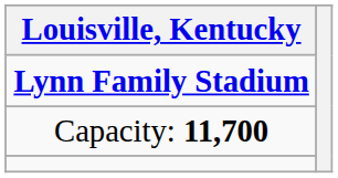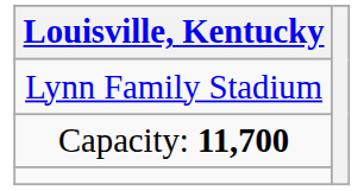Lynn Family Stadium | Louisville, Kentucky: bold -> normal
